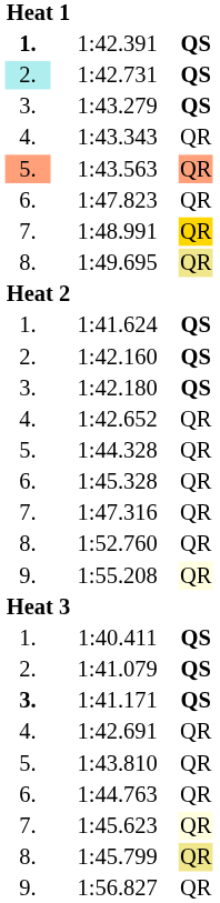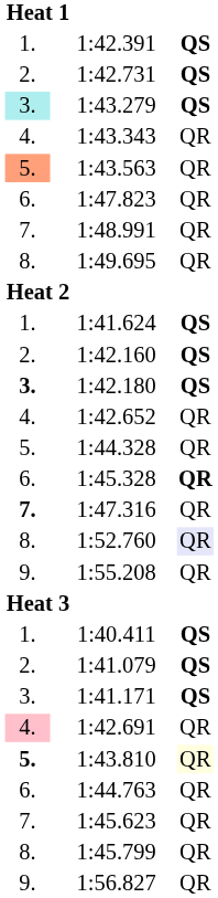1:42.391 | column 1: bold -> normal
1:42.731 | column 1: paleturquoise background -> no background
1:43.279 | column 1: no background -> paleturquoise background
1:43.563 | column 3: lightsalmon background -> no background
1:48.991 | column 3: gold background -> no background
1:49.695 | column 3: khaki background -> no background
1:42.180 | column 1: normal -> bold
1:45.328 | column 3: normal -> bold
1:47.316 | column 1: normal -> bold
1:52.760 | column 3: no background -> lavender background
1:55.208 | column 3: lightyellow background -> no background
1:41.171 | column 1: bold -> normal
1:42.691 | column 1: no background -> pink background
1:43.810 | column 1: normal -> bold
1:43.810 | column 3: no background -> lightyellow background
1:45.623 | column 3: lightyellow background -> no background
1:45.799 | column 3: khaki background -> no background
